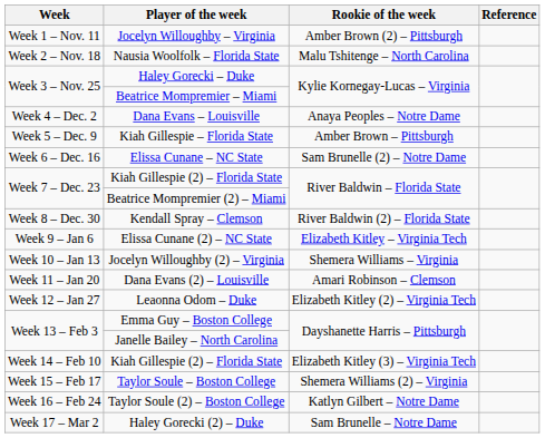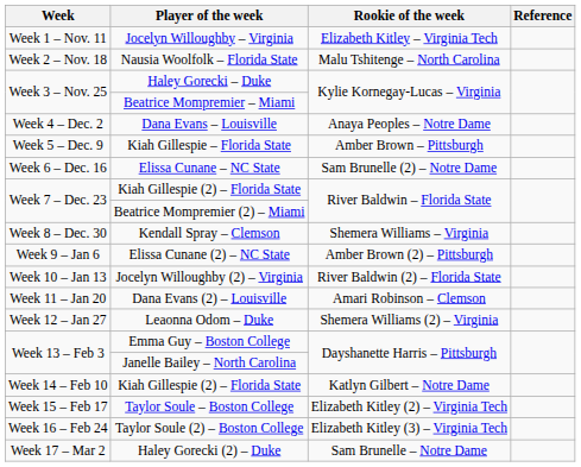Jocelyn Willoughby – Virginia | Rookie of the week: Amber Brown (2) – Pittsburgh -> Elizabeth Kitley – Virginia Tech
Kendall Spray – Clemson | Rookie of the week: River Baldwin (2) – Florida State -> Shemera Williams – Virginia
Elissa Cunane (2) – NC State | Rookie of the week: Elizabeth Kitley – Virginia Tech -> Amber Brown (2) – Pittsburgh
Jocelyn Willoughby (2) – Virginia | Rookie of the week: Shemera Williams – Virginia -> River Baldwin (2) – Florida State
Leaonna Odom – Duke | Rookie of the week: Elizabeth Kitley (2) – Virginia Tech -> Shemera Williams (2) – Virginia
Week 14 – Feb 10 / Kiah Gillespie (2) – Florida State | Rookie of the week: Elizabeth Kitley (3) – Virginia Tech -> Katlyn Gilbert – Notre Dame
Taylor Soule – Boston College | Rookie of the week: Shemera Williams (2) – Virginia -> Elizabeth Kitley (2) – Virginia Tech
Taylor Soule (2) – Boston College | Rookie of the week: Katlyn Gilbert – Notre Dame -> Elizabeth Kitley (3) – Virginia Tech
